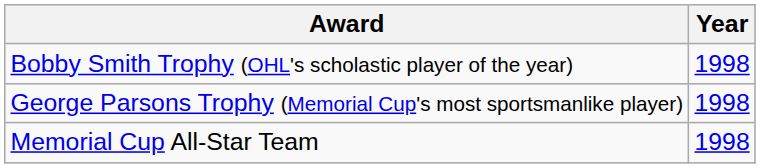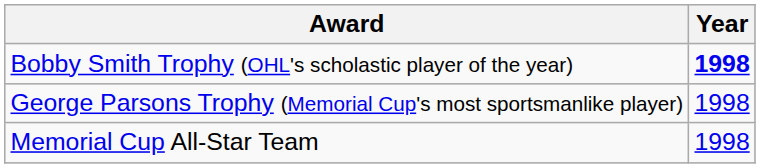Bobby Smith Trophy (OHL's scholastic player of the year) | Year: normal -> bold
